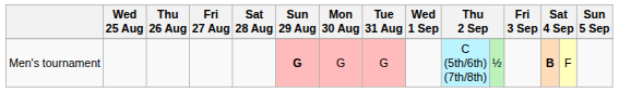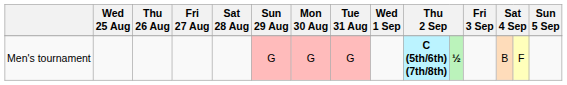Men's tournament | Sun 29 Aug: bold -> normal
Men's tournament | column 10: normal -> bold
Men's tournament | column 11: normal -> bold
Men's tournament | column 13: bold -> normal
